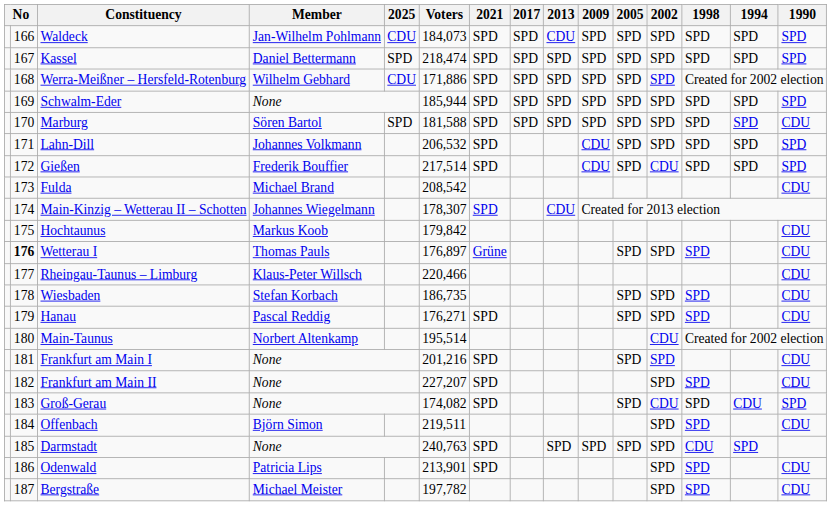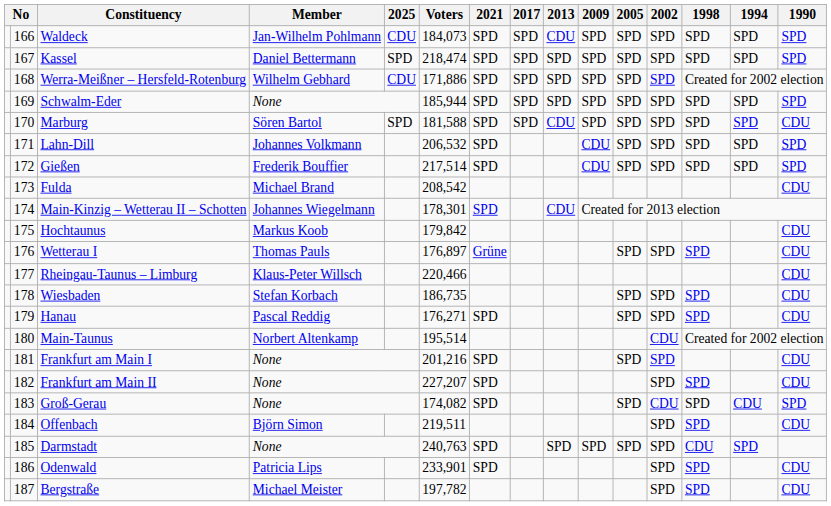Marburg | 2013: SPD -> CDU
Gießen | 2002: CDU -> SPD
Main-Kinzig – Wetterau II – Schotten | Voters: 178,307 -> 178,301
Wetterau I | column 2: bold -> normal
Odenwald | Voters: 213,901 -> 233,901
